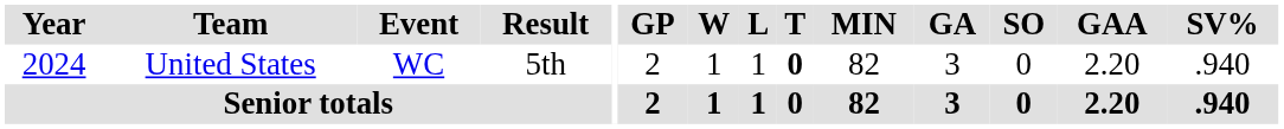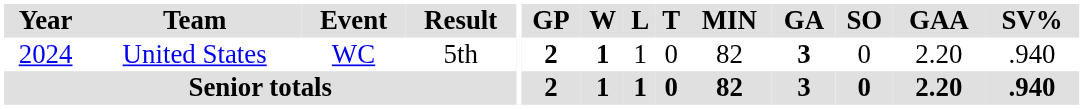United States | GP: normal -> bold
United States | W: normal -> bold
United States | T: bold -> normal
United States | GA: normal -> bold
